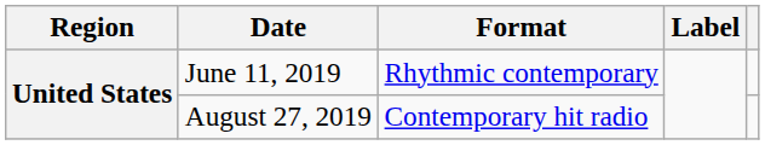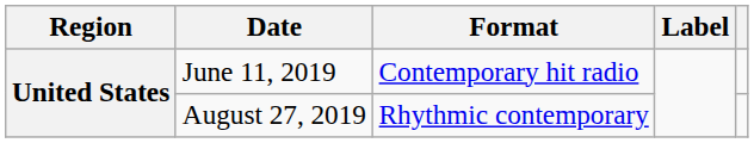June 11, 2019 | Format: Rhythmic contemporary -> Contemporary hit radio
August 27, 2019 | Format: Contemporary hit radio -> Rhythmic contemporary
